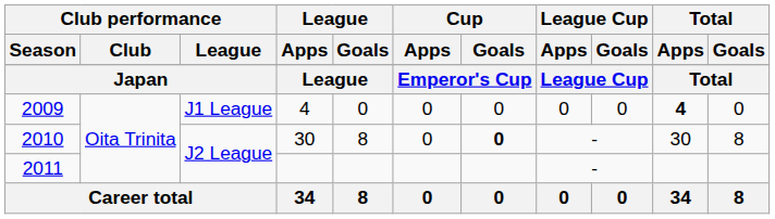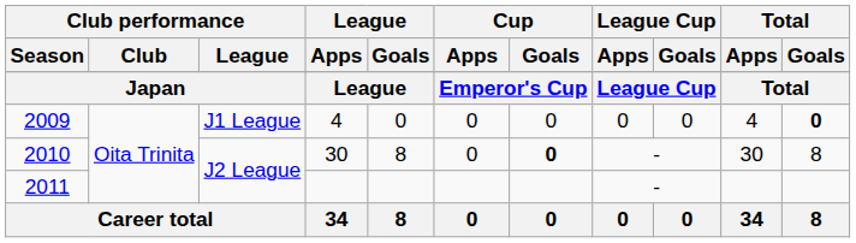2009 | Total / Apps: bold -> normal
2009 | Total / Goals: normal -> bold
